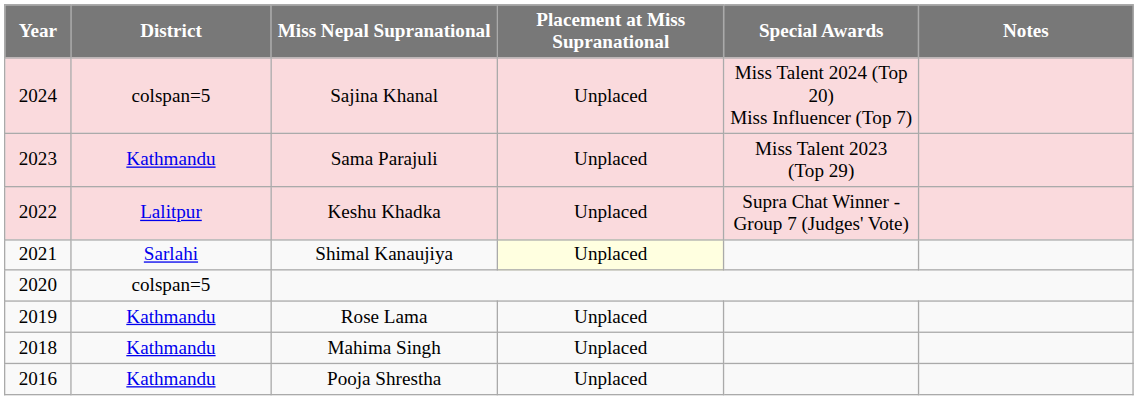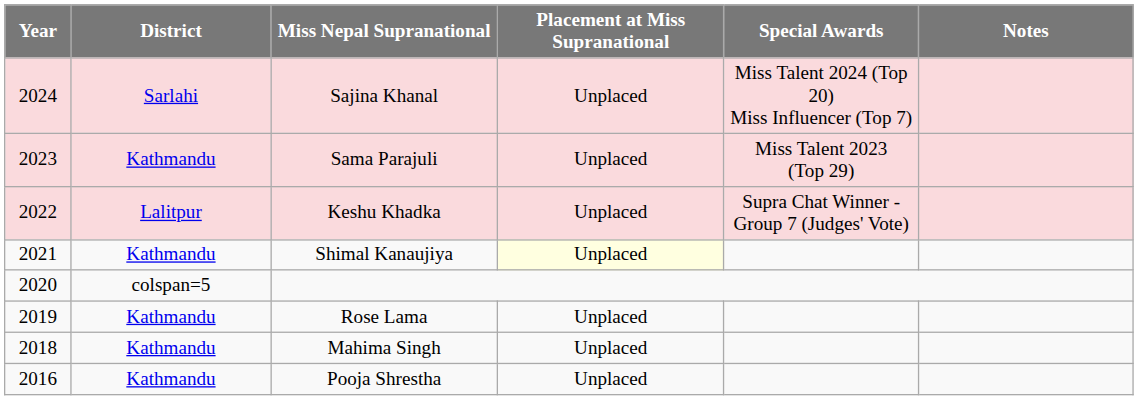Sajina Khanal | District: colspan=5 -> Sarlahi
Shimal Kanaujiya | District: Sarlahi -> Kathmandu
